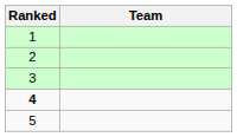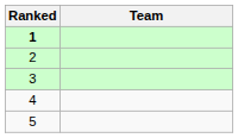1 | Ranked: normal -> bold
4 | Ranked: bold -> normal
